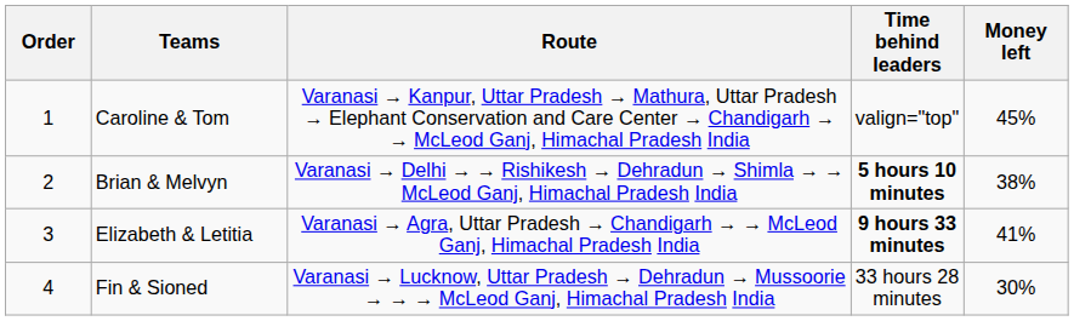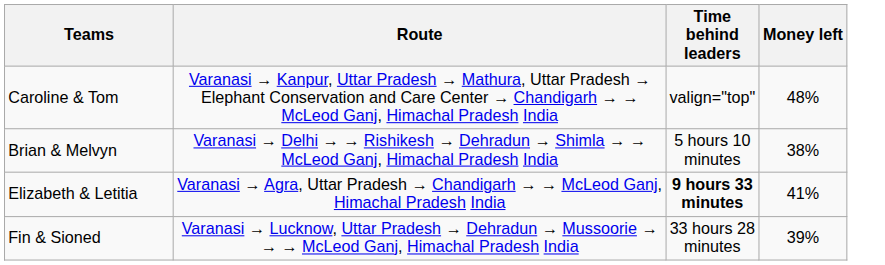- column: Order | 1 | 2 | 3 | 4
Caroline & Tom | Money left: 45% -> 48%
Brian & Melvyn | Time behind leaders: bold -> normal
Fin & Sioned | Money left: 30% -> 39%
